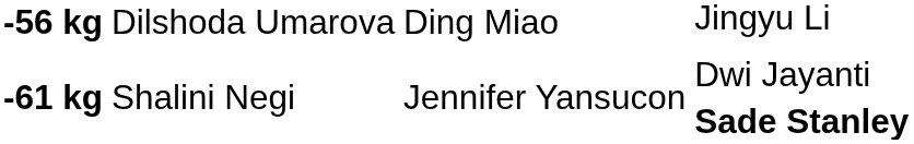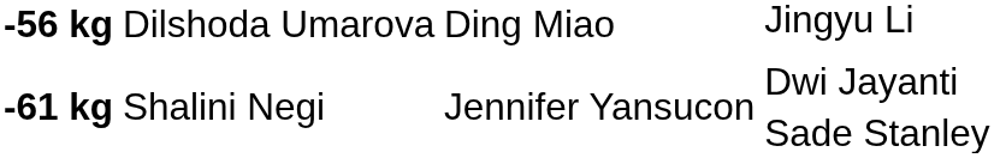Sade Stanley | column 4: bold -> normal
